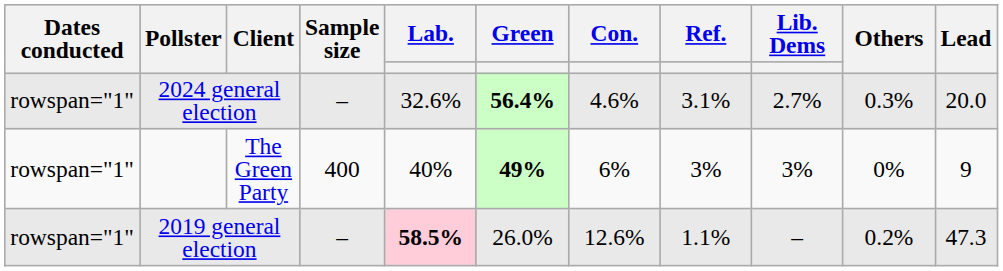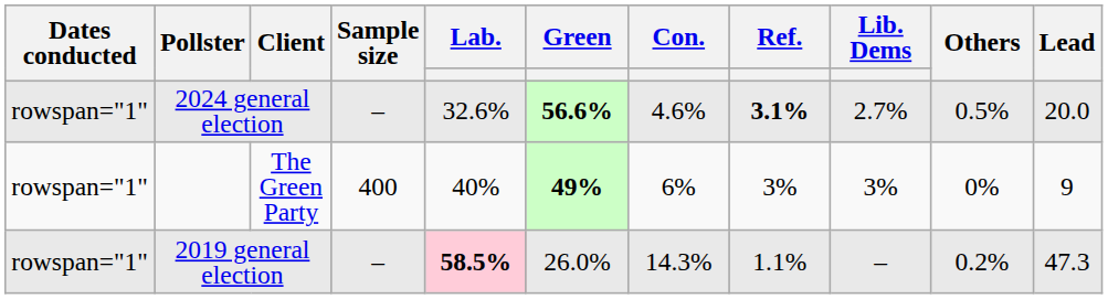2024 general election | Green: 56.4% -> 56.6%
2024 general election | Ref.: normal -> bold
2024 general election | Others: 0.3% -> 0.5%
2019 general election | Con.: 12.6% -> 14.3%
